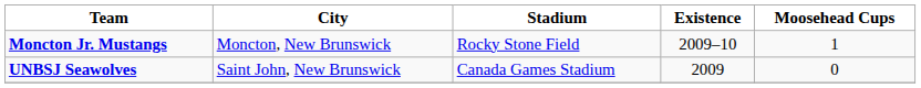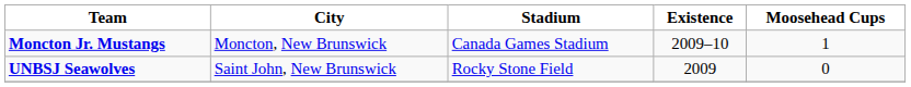Moncton Jr. Mustangs | Stadium: Rocky Stone Field -> Canada Games Stadium
UNBSJ Seawolves | Stadium: Canada Games Stadium -> Rocky Stone Field
